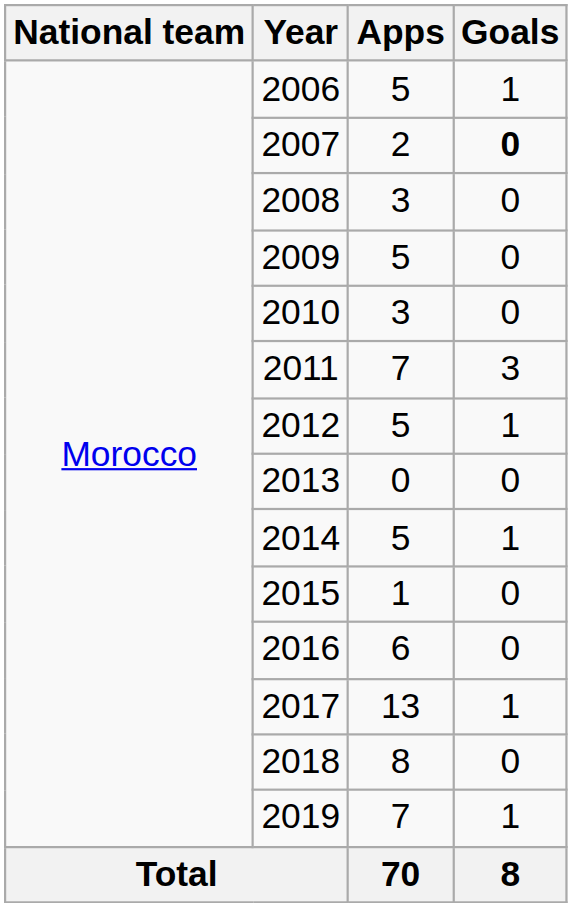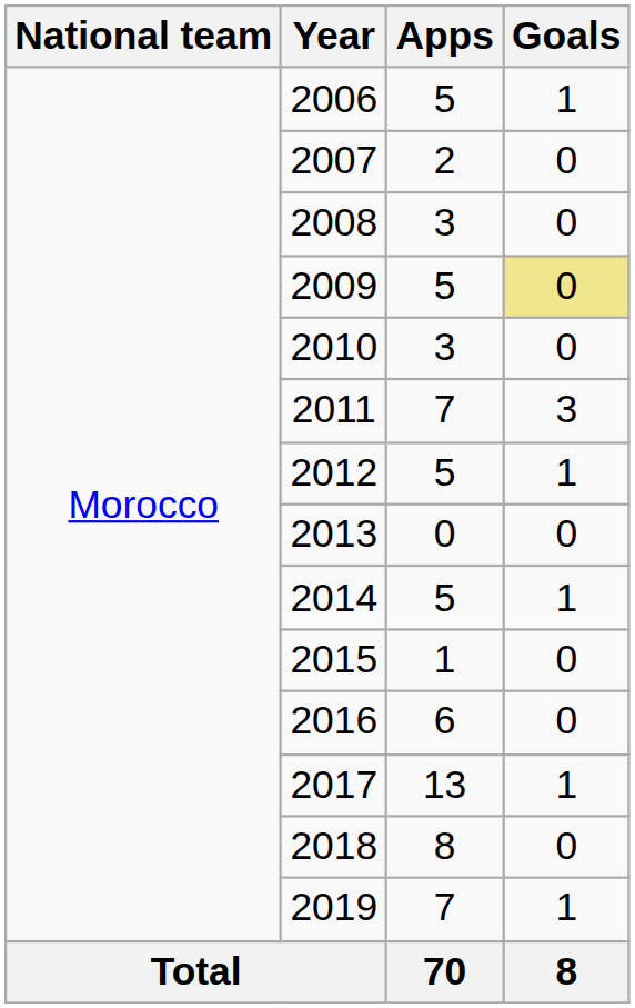2007 | Goals: bold -> normal
2009 | Goals: no background -> khaki background
